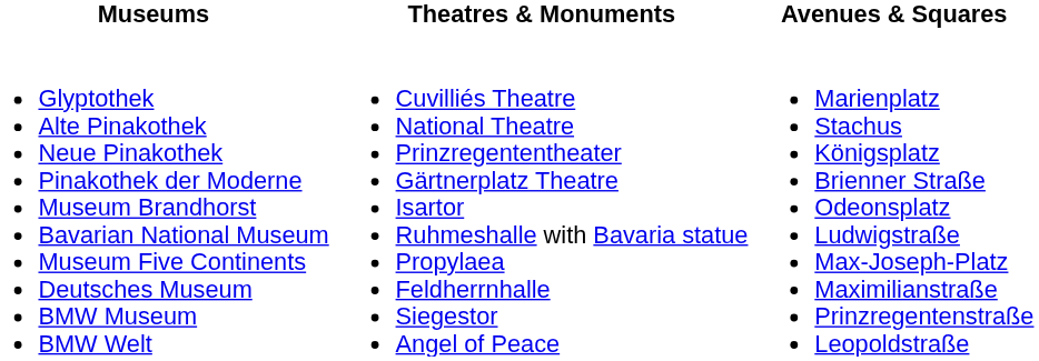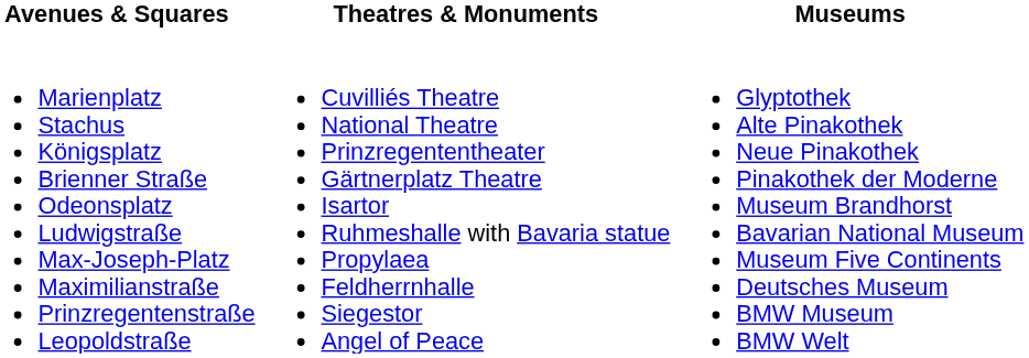columns swapped: Museums <-> Avenues & Squares
